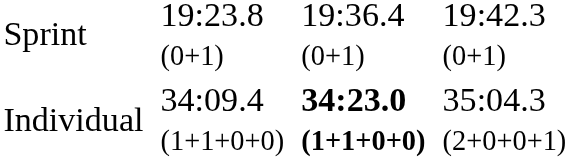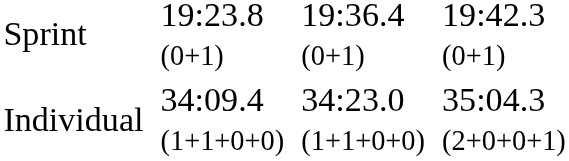Individual | column 3: bold -> normal
